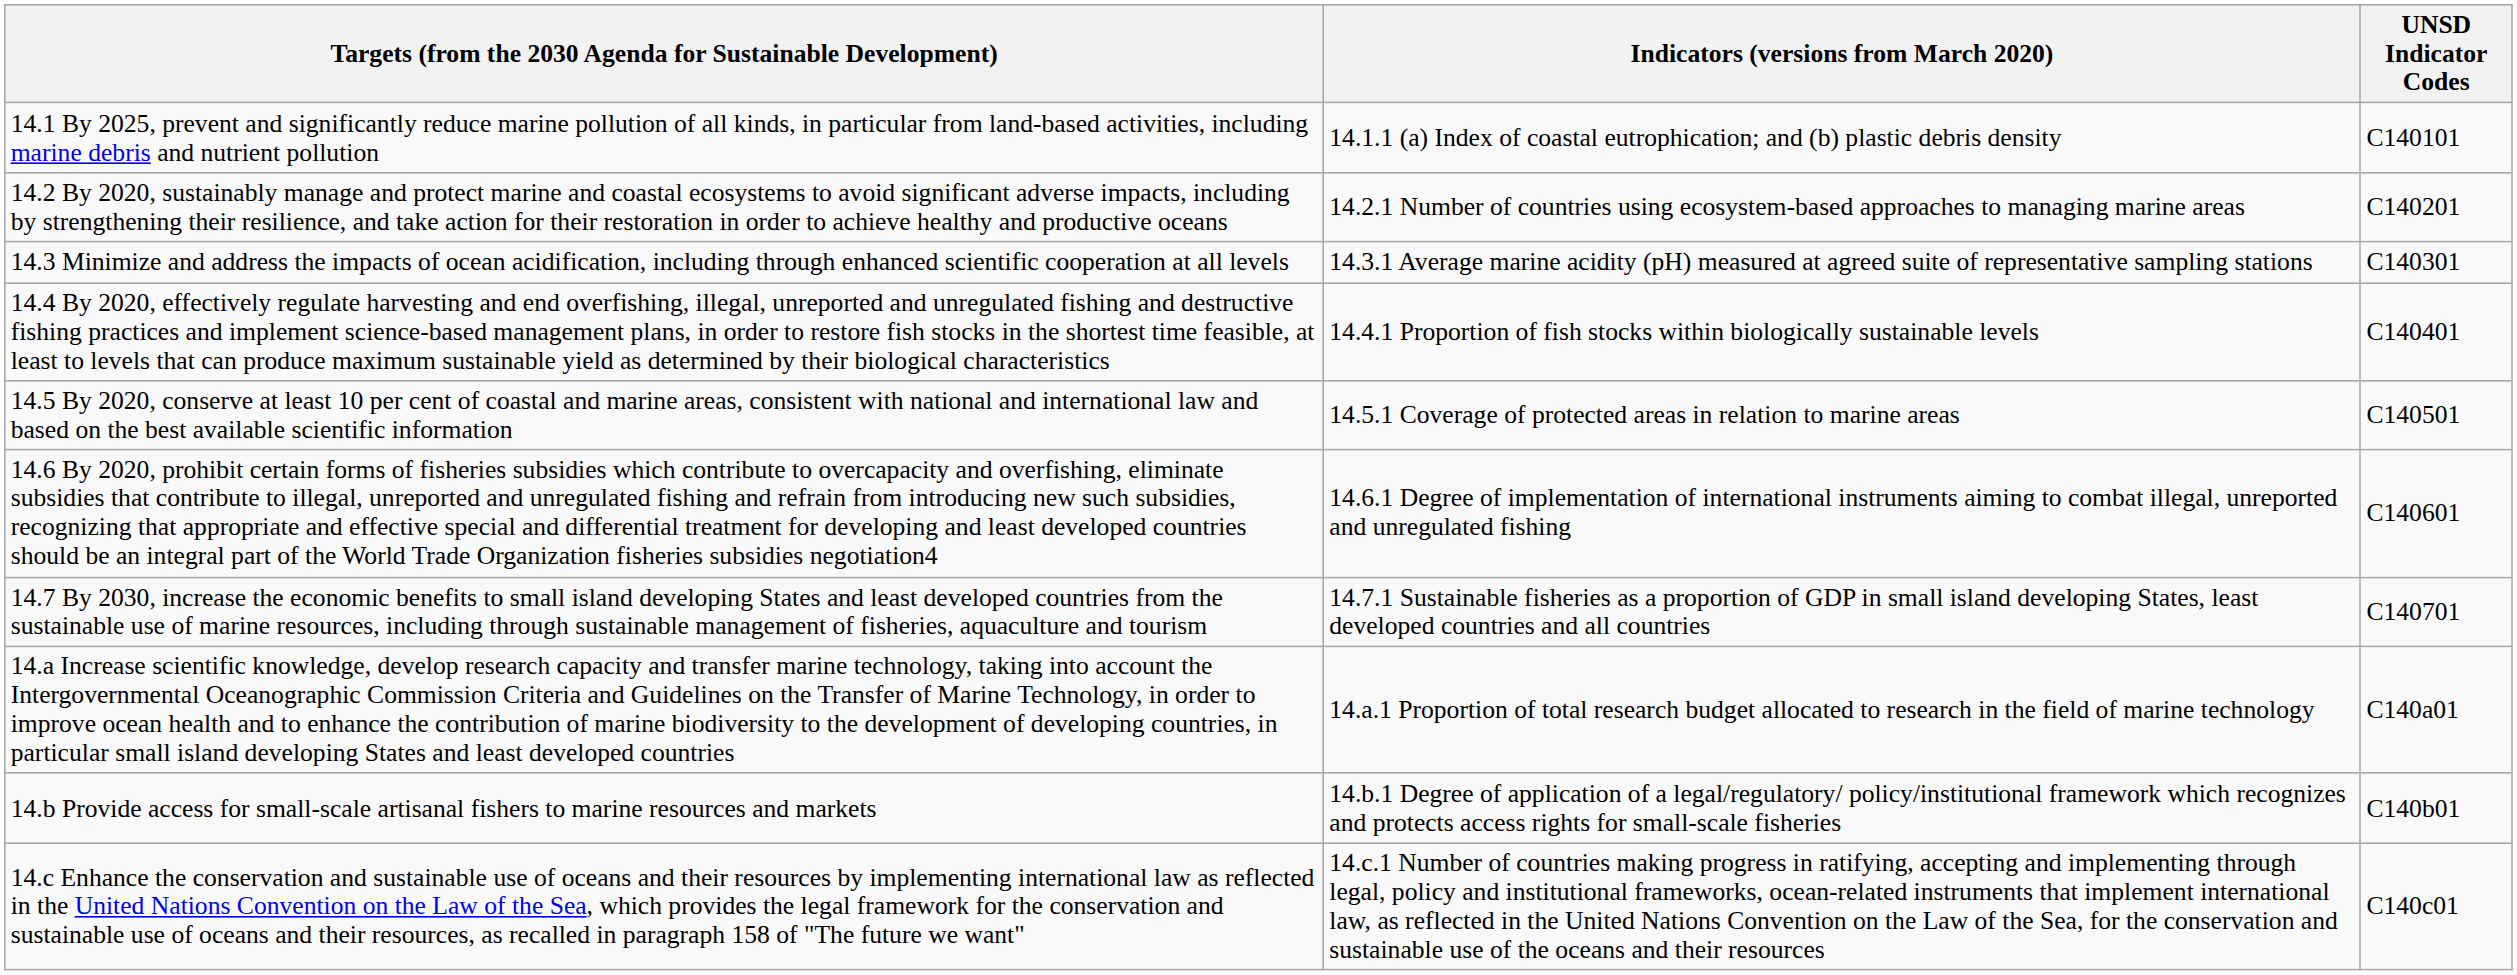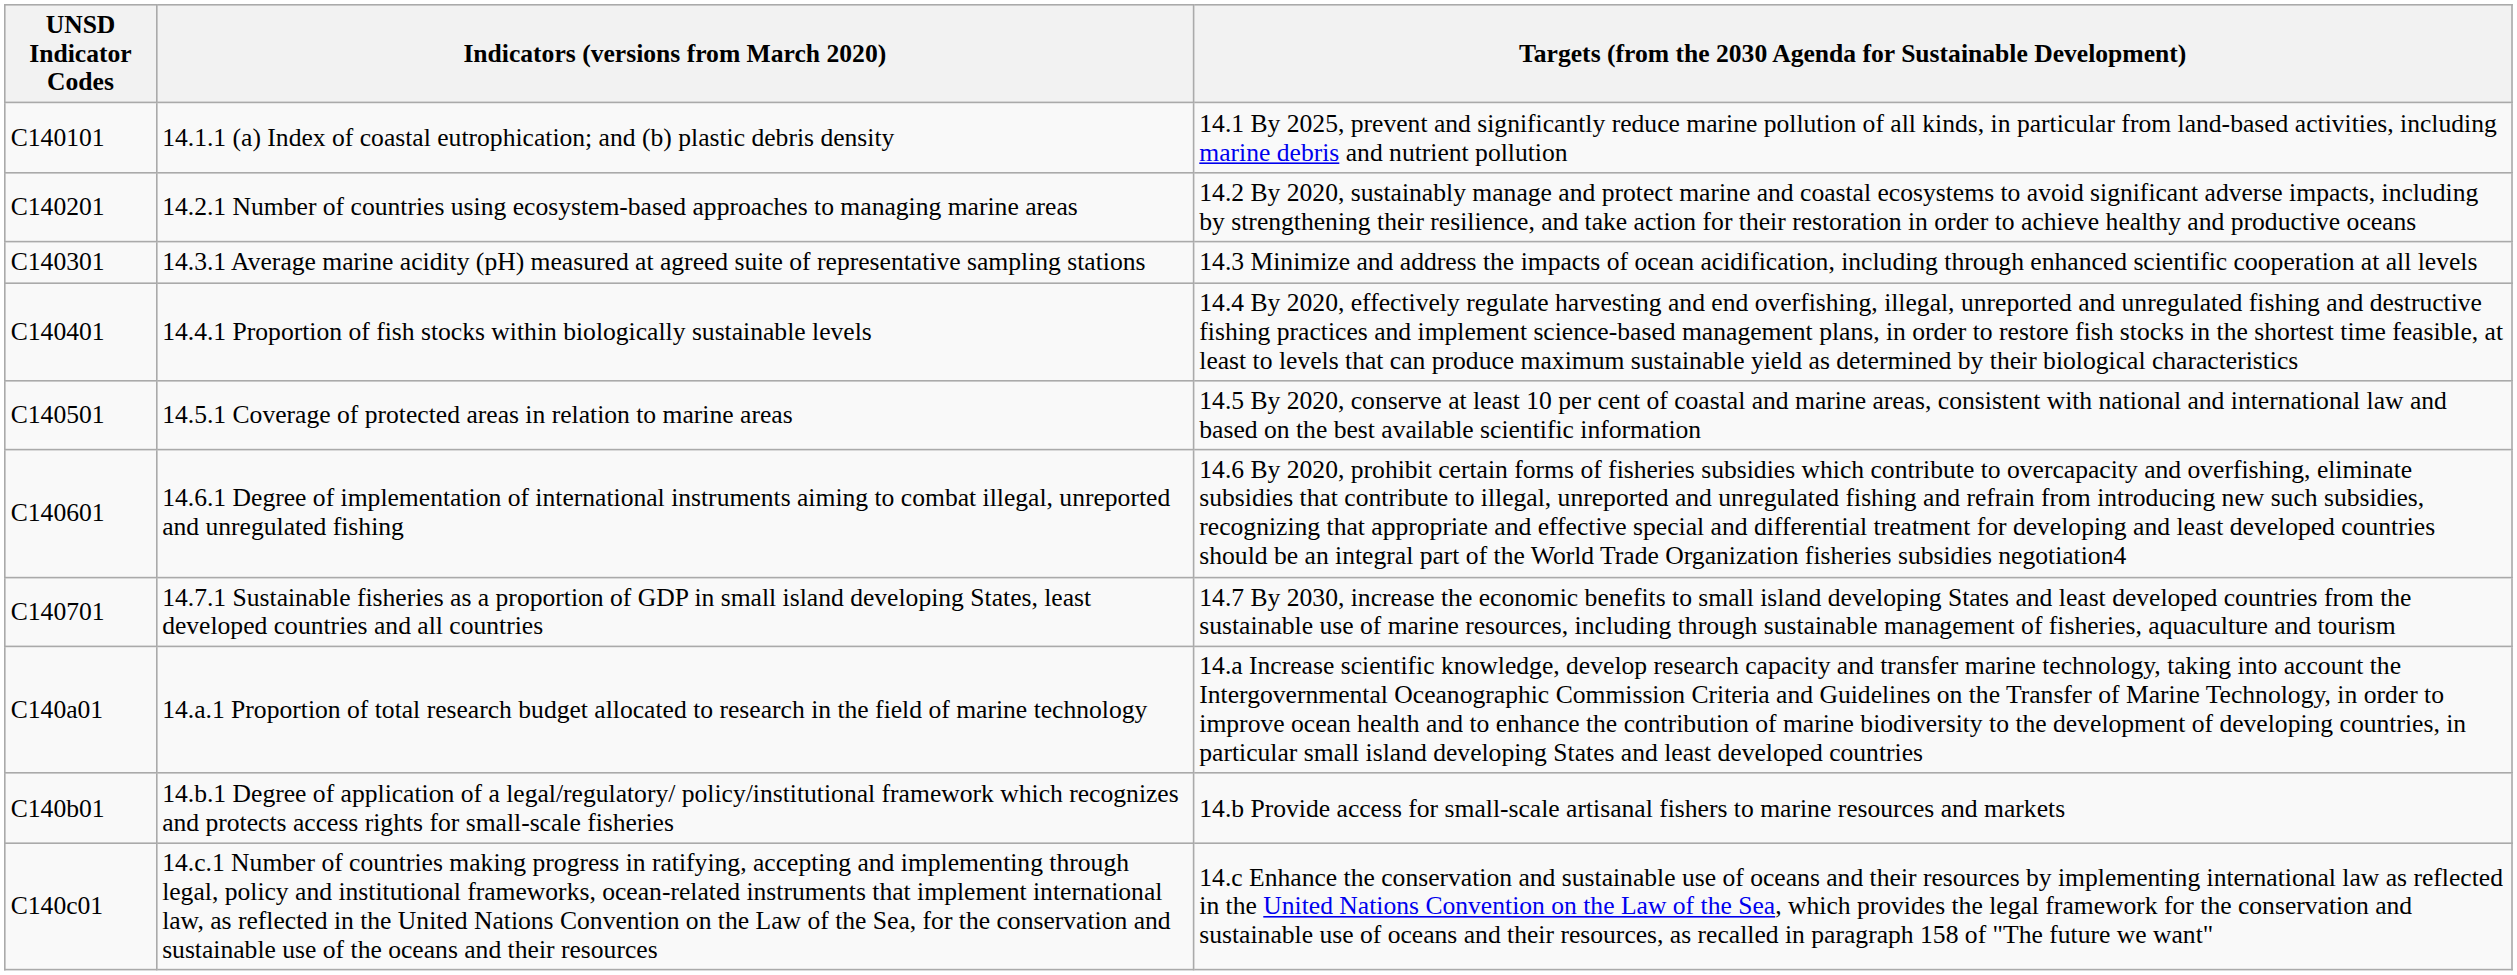columns swapped: Targets (from the 2030 Agenda for Sustainable Development) <-> UNSD Indicator Codes
